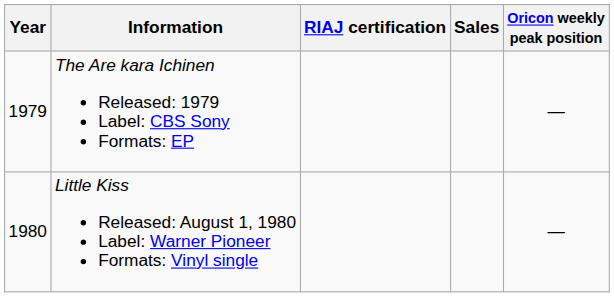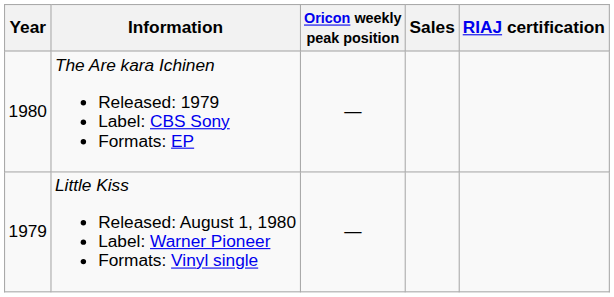columns swapped: Oricon weekly peak position <-> RIAJ certification
row 2 | Year: 1979 -> 1980
row 3 | Year: 1980 -> 1979
